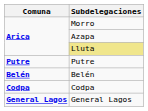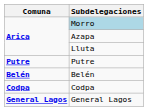Morro | Subdelegaciones: no background -> lightblue background
Lluta | Subdelegaciones: khaki background -> no background
